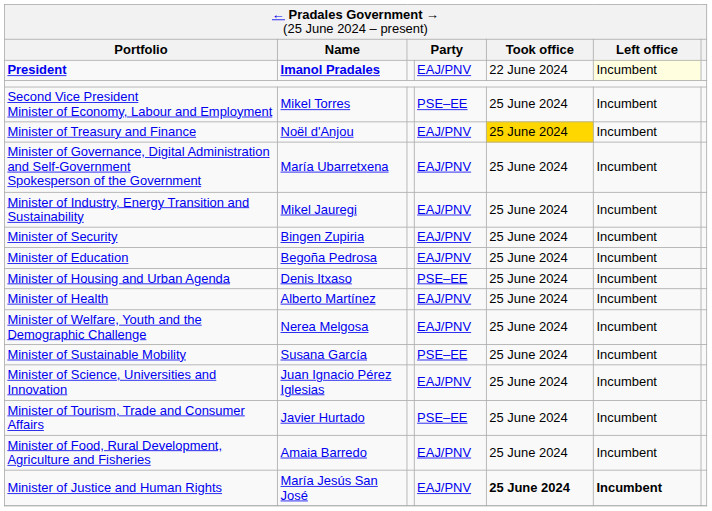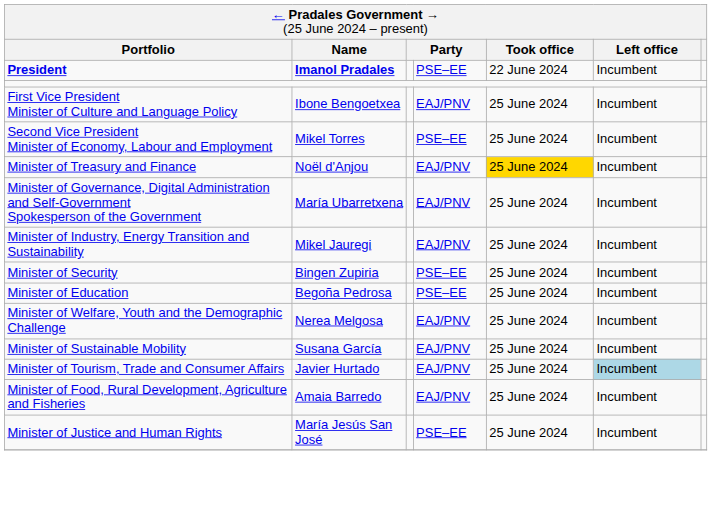President | column 4: EAJ/PNV -> PSE–EE
President | column 6: lightyellow background -> no background
+ row: First Vice President Minister of Culture and Language Policy | Ibone Bengoetxea | EAJ/PNV | 25 June 2024 | Incumbent
Minister of Security | column 4: EAJ/PNV -> PSE–EE
Minister of Education | column 4: EAJ/PNV -> PSE–EE
- row: Minister of Housing and Urban Agenda | Denis Itxaso | PSE–EE | 25 June 2024 | Incumbent
- row: Minister of Health | Alberto Martínez | EAJ/PNV | 25 June 2024 | Incumbent
Minister of Sustainable Mobility | column 4: PSE–EE -> EAJ/PNV
- row: Minister of Science, Universities and Innovation | Juan Ignacio Pérez Iglesias | EAJ/PNV | 25 June 2024 | Incumbent
Minister of Tourism, Trade and Consumer Affairs | column 4: PSE–EE -> EAJ/PNV
Minister of Tourism, Trade and Consumer Affairs | column 6: no background -> lightblue background
Minister of Justice and Human Rights | column 4: EAJ/PNV -> PSE–EE
Minister of Justice and Human Rights | column 5: bold -> normal
Minister of Justice and Human Rights | column 6: bold -> normal
